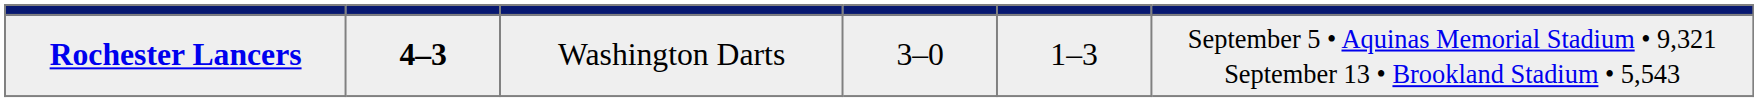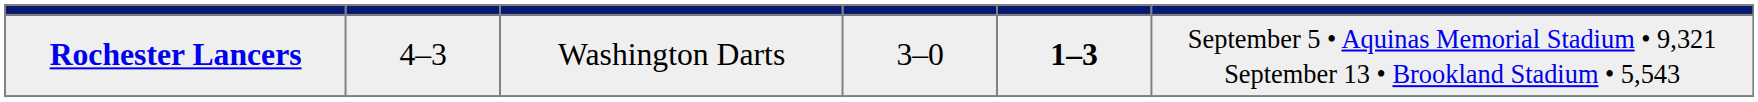Rochester Lancers | column 2: bold -> normal
Rochester Lancers | column 5: normal -> bold
